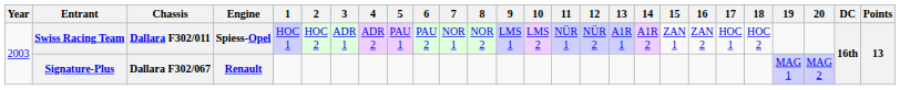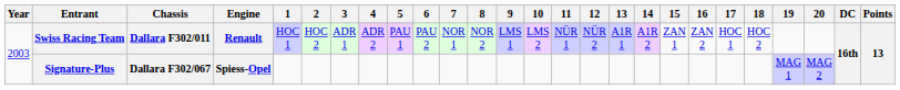Swiss Racing Team | Engine: Spiess-Opel -> Renault
Signature-Plus | Engine: Renault -> Spiess-Opel
